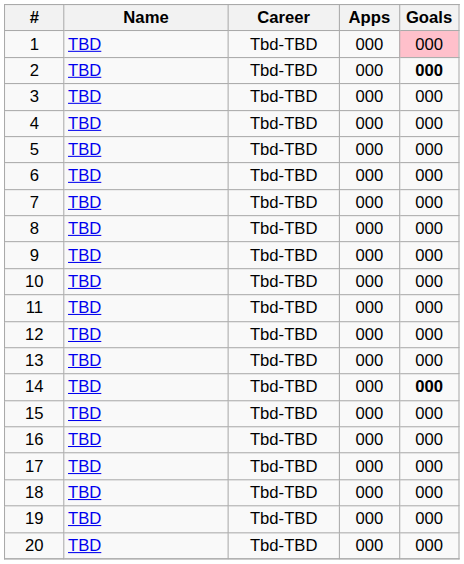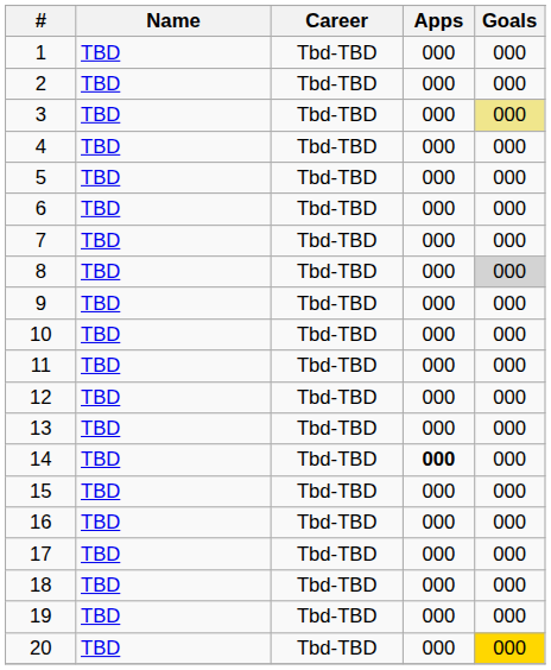1 | Goals: pink background -> no background
2 | Goals: bold -> normal
3 | Goals: no background -> khaki background
8 | Goals: no background -> lightgrey background
14 | Apps: normal -> bold
14 | Goals: bold -> normal
20 | Goals: no background -> gold background
